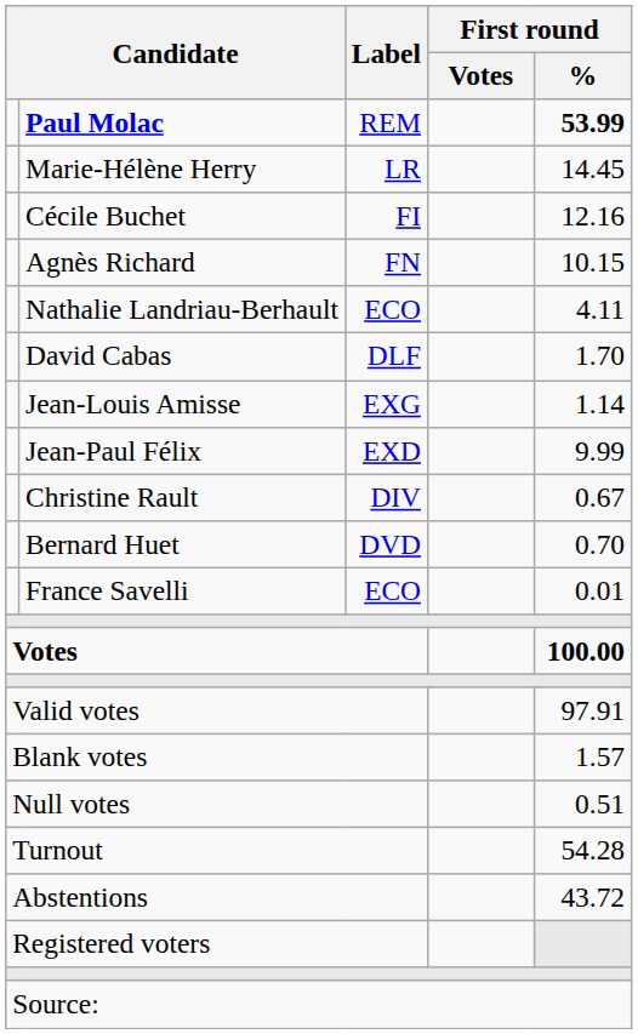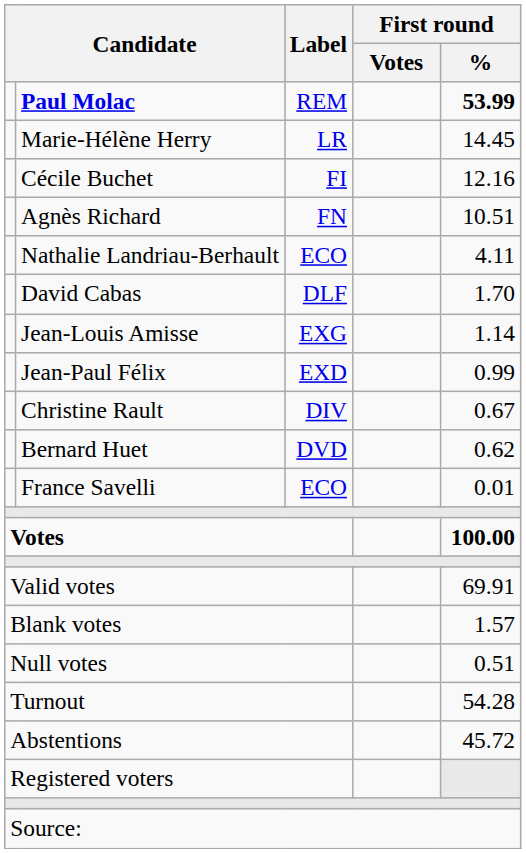Agnès Richard | First round / %: 10.15 -> 10.51
Jean-Paul Félix | First round / %: 9.99 -> 0.99
Bernard Huet | First round / %: 0.70 -> 0.62
Valid votes | First round / %: 97.91 -> 69.91
Abstentions | First round / %: 43.72 -> 45.72
